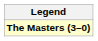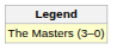row 2 | column 1: bold -> normal
